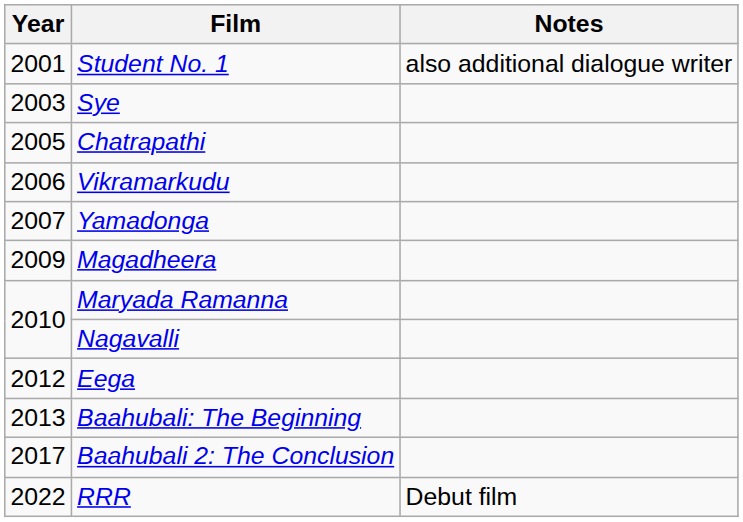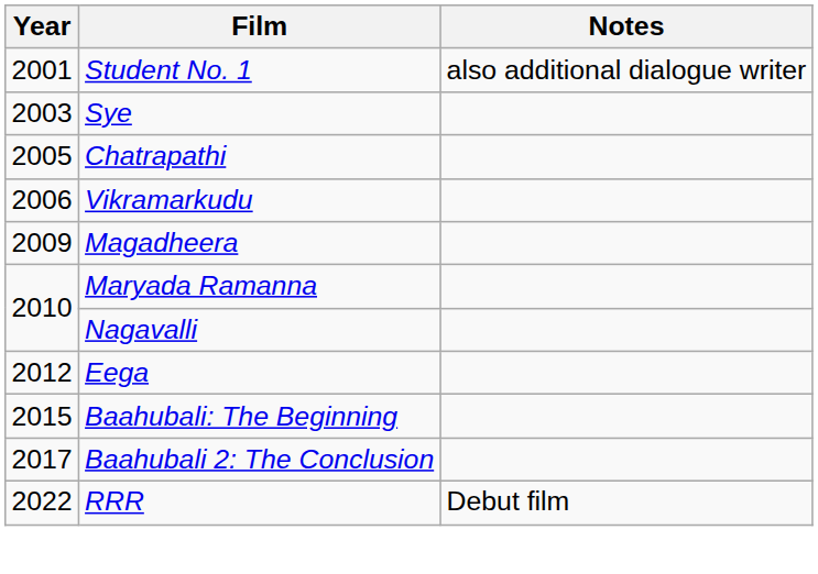- row: 2007 | Yamadonga
Baahubali: The Beginning | Year: 2013 -> 2015
